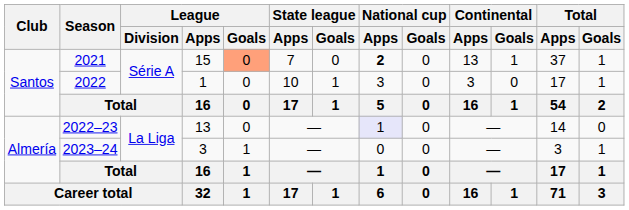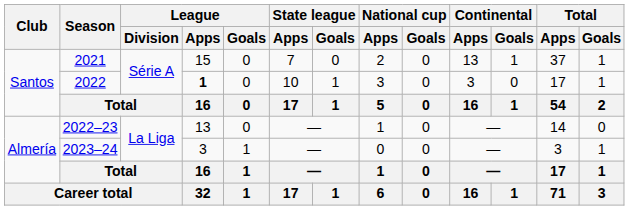2021 | League / Goals: lightsalmon background -> no background
2021 | National cup / Apps: bold -> normal
2022 | League / Apps: normal -> bold
2022–23 | National cup / Apps: lavender background -> no background
